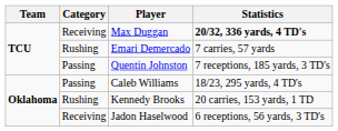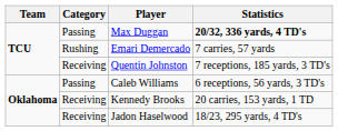Max Duggan | Category: Receiving -> Passing
Quentin Johnston | Category: Passing -> Receiving
Caleb Williams | Statistics: 18/23, 295 yards, 4 TD's -> 6 receptions, 56 yards, 3 TD's
Kennedy Brooks | Category: Rushing -> Receiving
Jadon Haselwood | Statistics: 6 receptions, 56 yards, 3 TD's -> 18/23, 295 yards, 4 TD's
